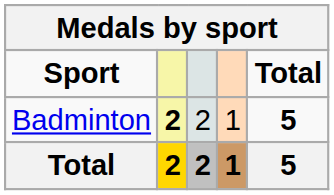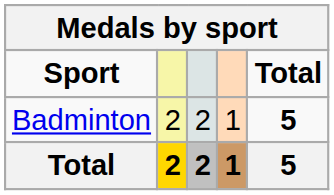Badminton | column 2: bold -> normal
